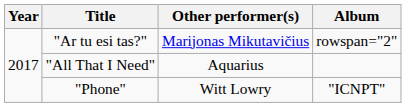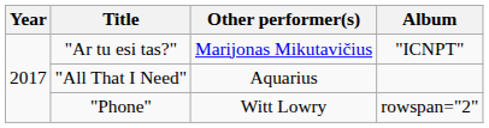"Ar tu esi tas?" | Album: rowspan="2" -> "ICNPT"
"Phone" | Album: "ICNPT" -> rowspan="2"
